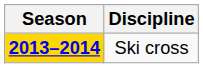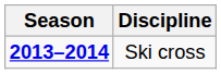Ski cross | Season: gold background -> no background
